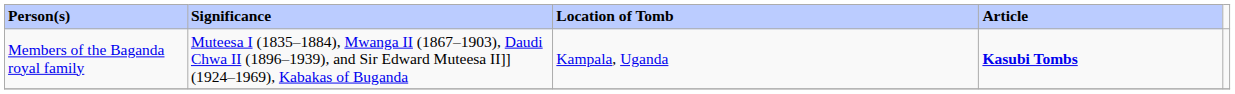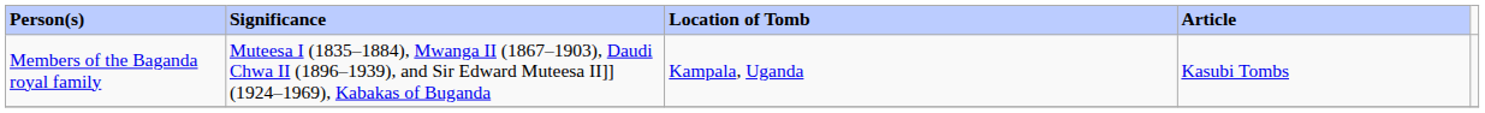Members of the Baganda royal family | Article: bold -> normal
